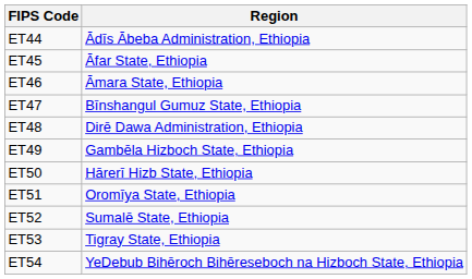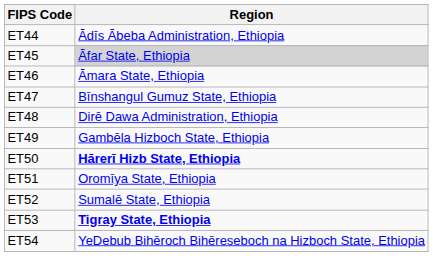ET45 | Region: no background -> lightgrey background
ET50 | Region: normal -> bold
ET53 | Region: normal -> bold
